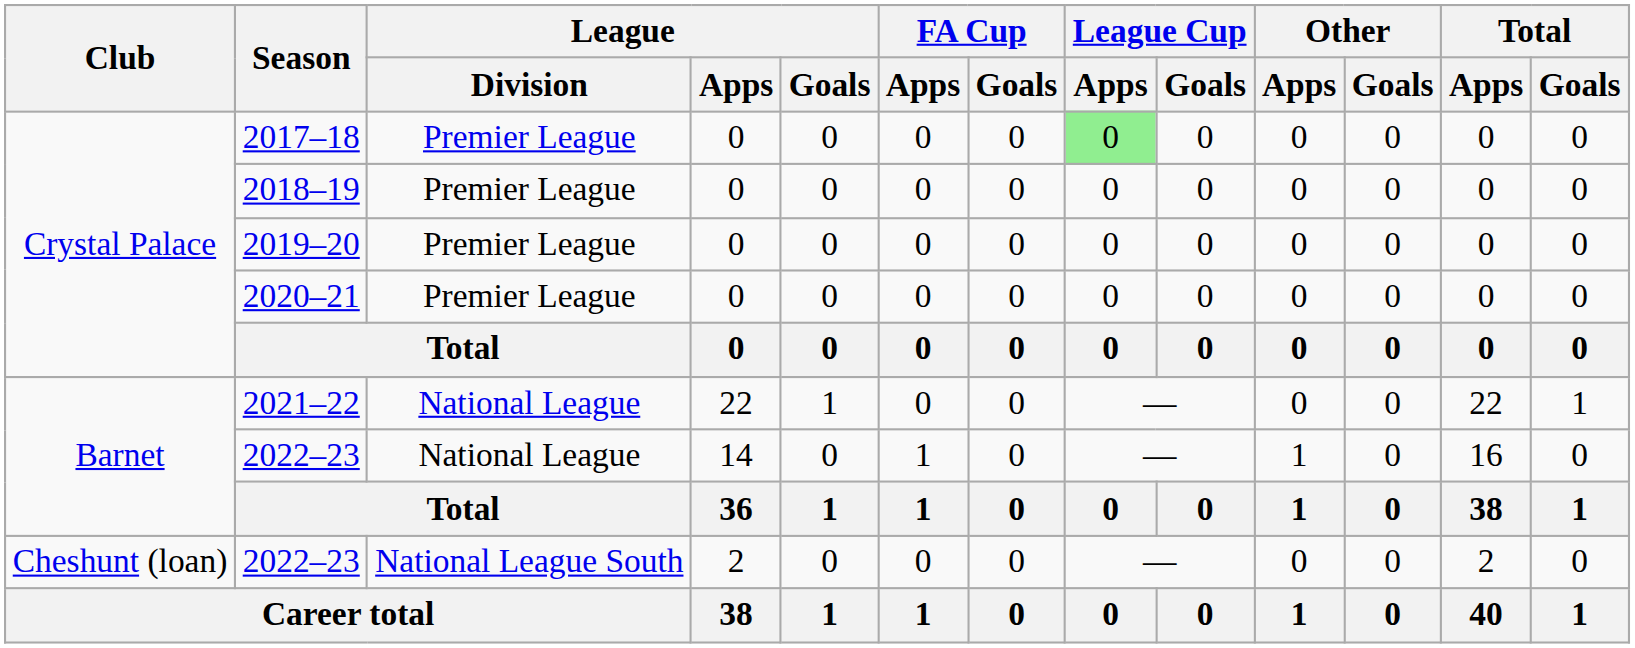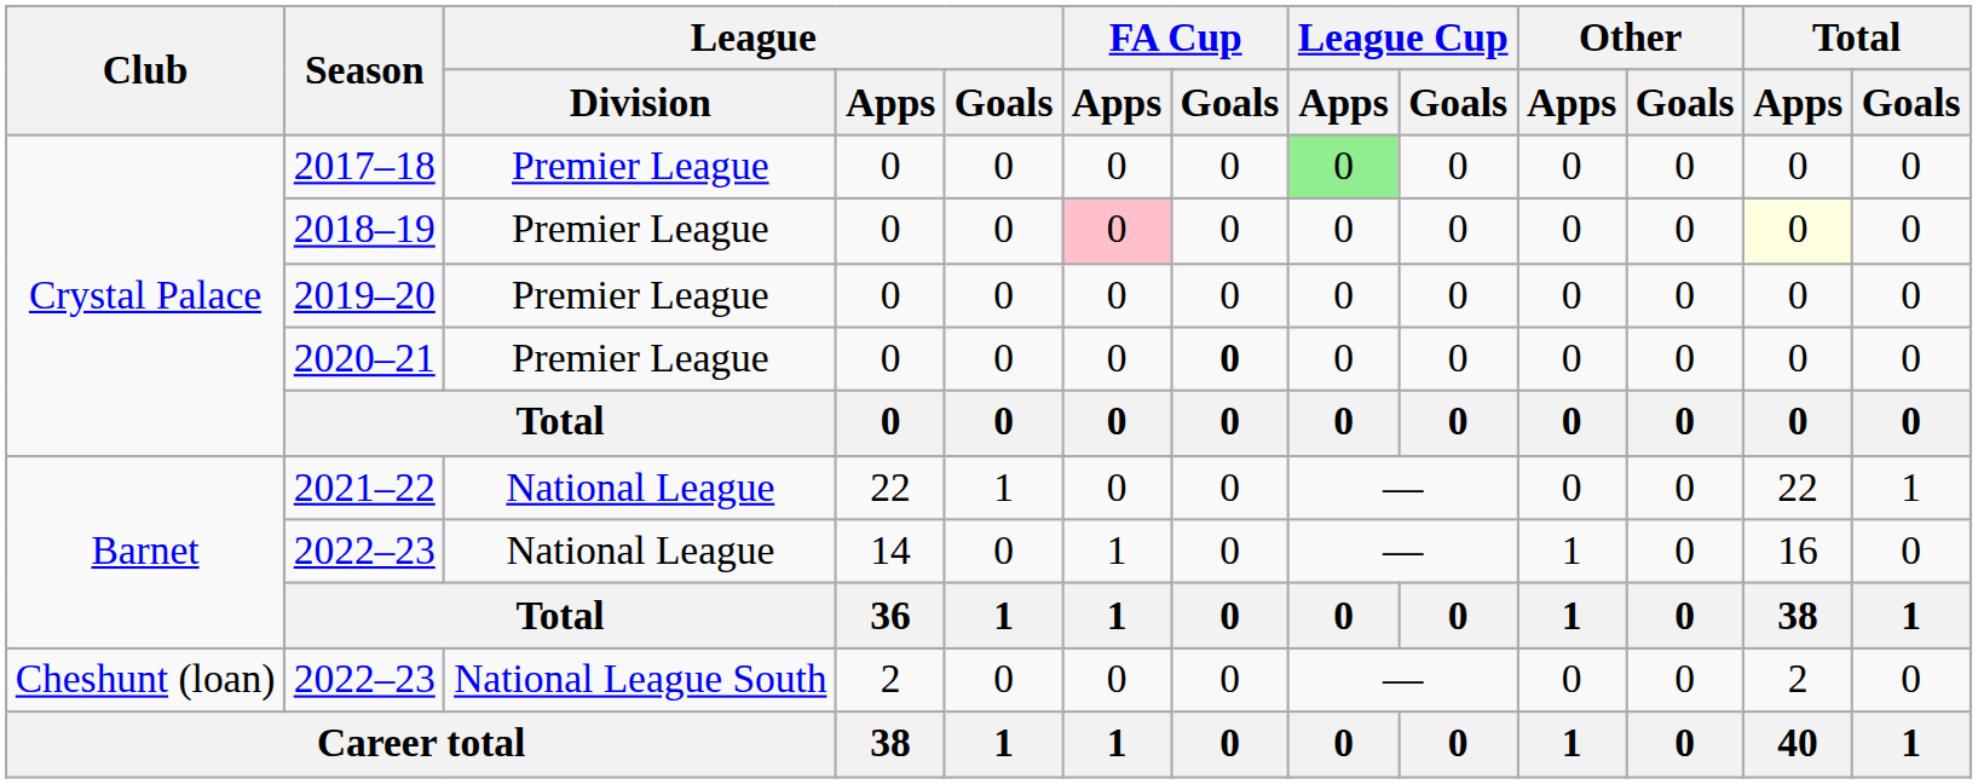2018–19 | FA Cup / Apps: no background -> pink background
2018–19 | Total / Apps: no background -> lightyellow background
2020–21 | FA Cup / Goals: normal -> bold
